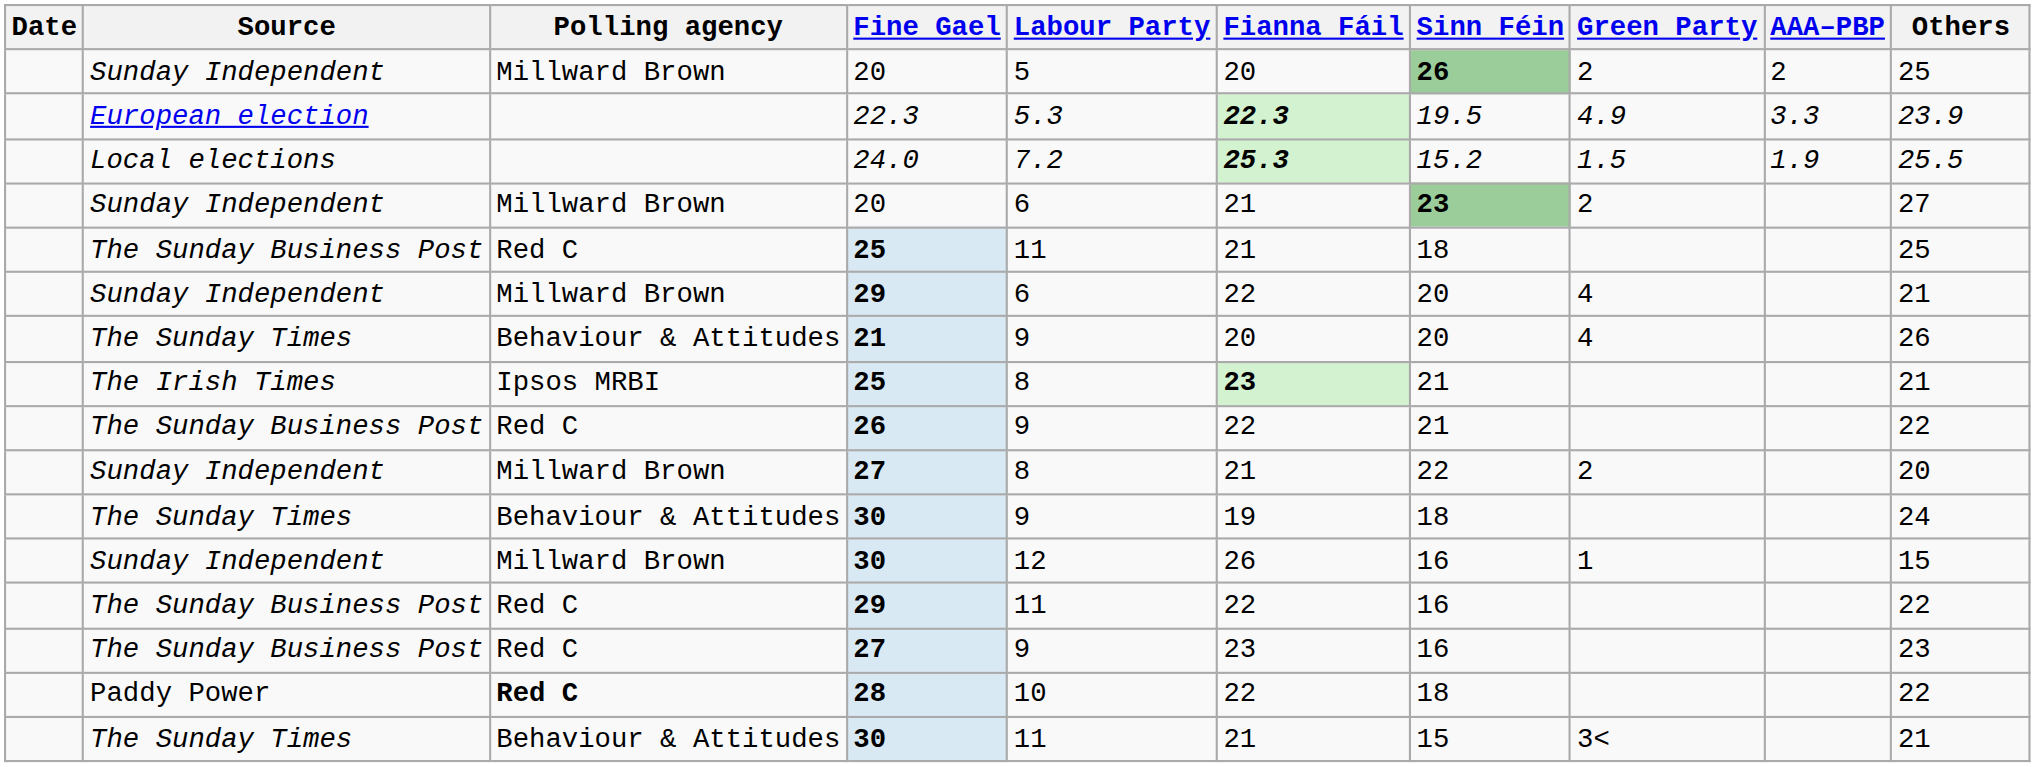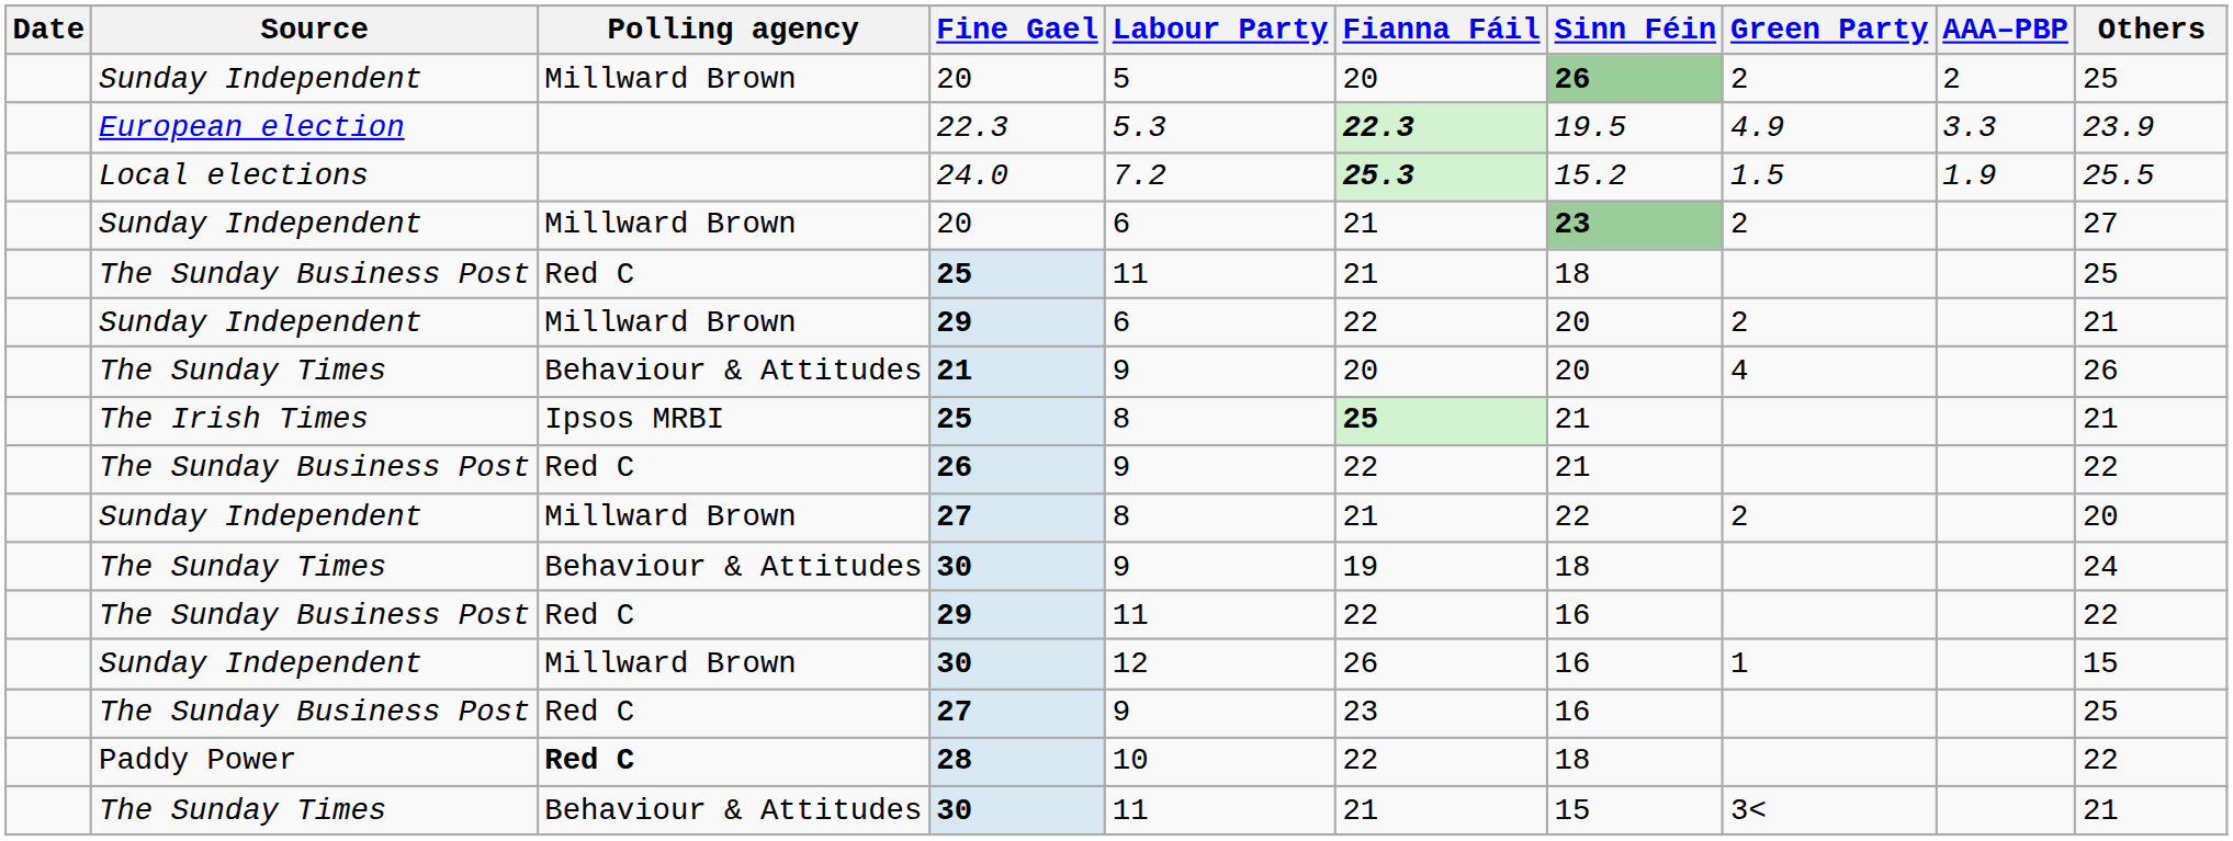Sunday Independent / 29 | Green Party: 4 -> 2
The Irish Times / 25 | Fianna Fáil: 23 -> 25
rows swapped: The Sunday Business Post / 29 <-> Sunday Independent / 30
The Sunday Business Post / 27 | Others: 23 -> 25
